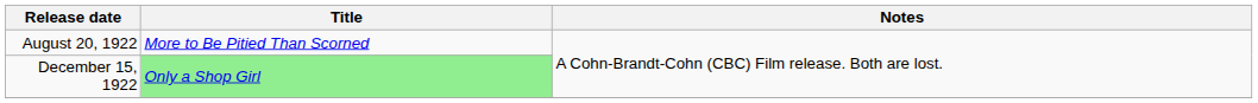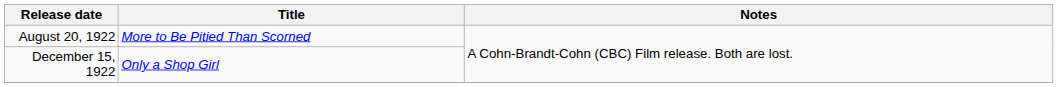December 15, 1922 | Title: lightgreen background -> no background
